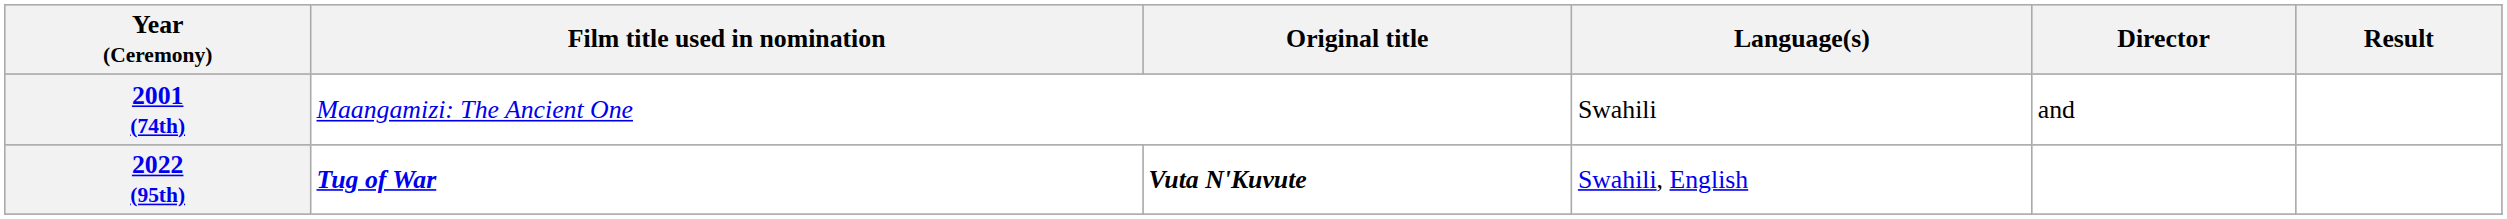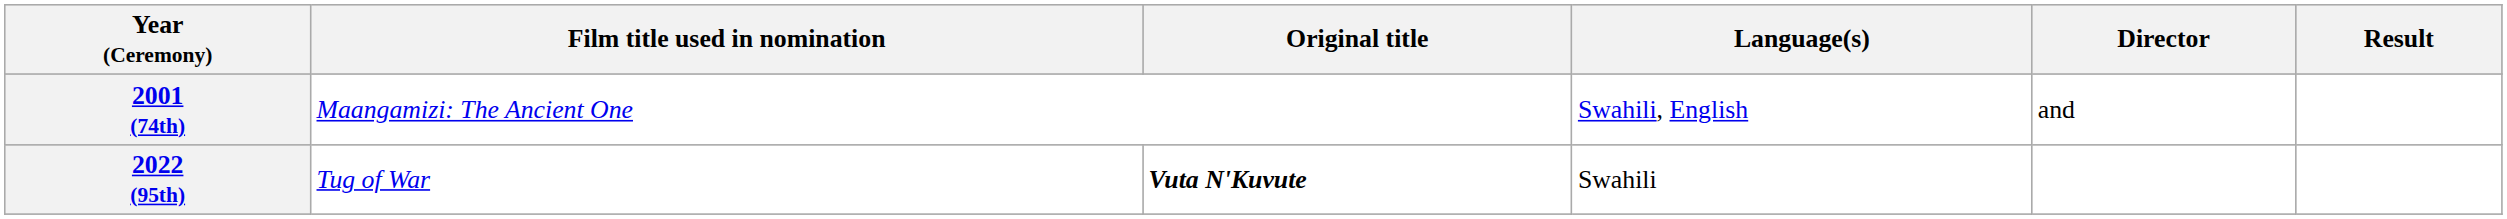2001 (74th) | Language(s): Swahili -> Swahili, English
2022 (95th) | Film title used in nomination: bold -> normal
2022 (95th) | Language(s): Swahili, English -> Swahili
